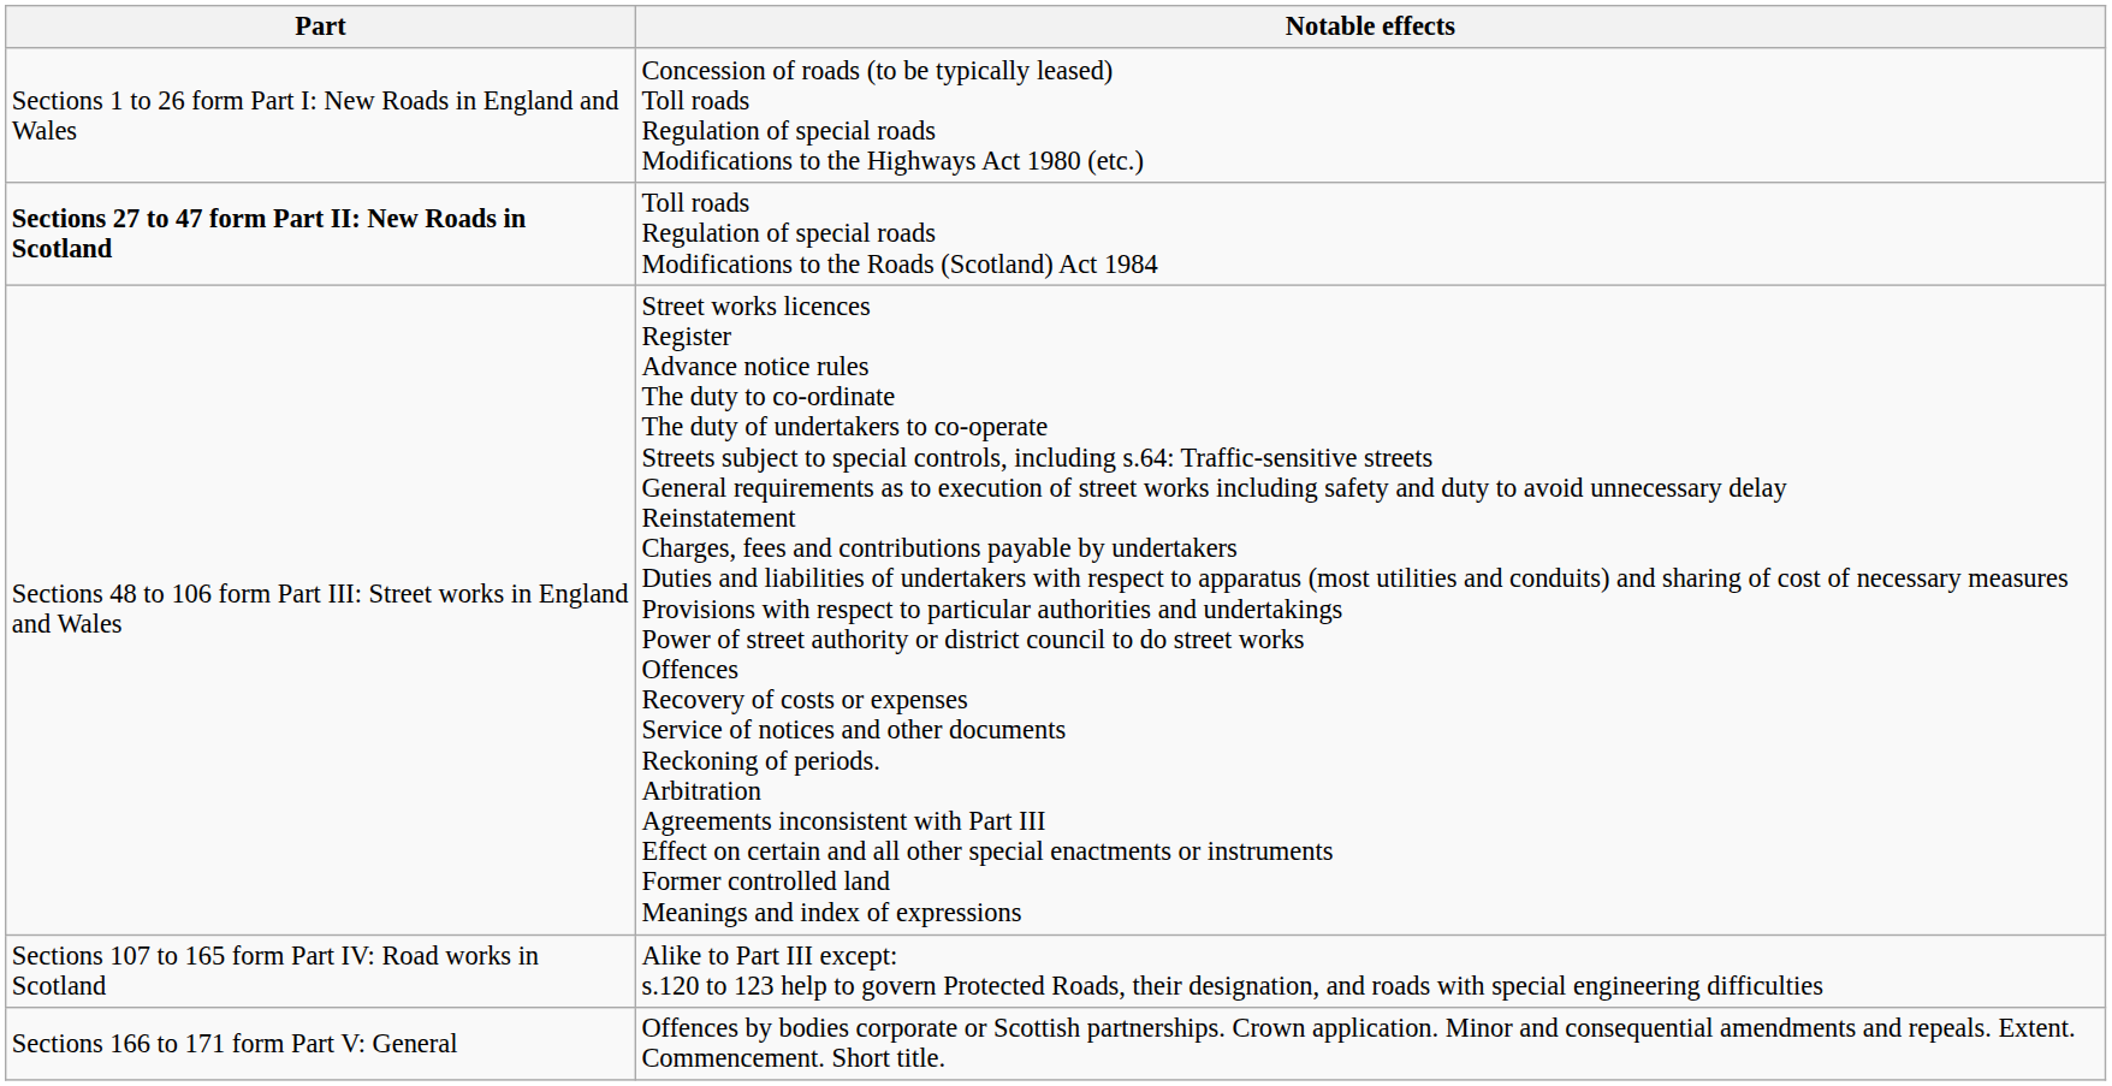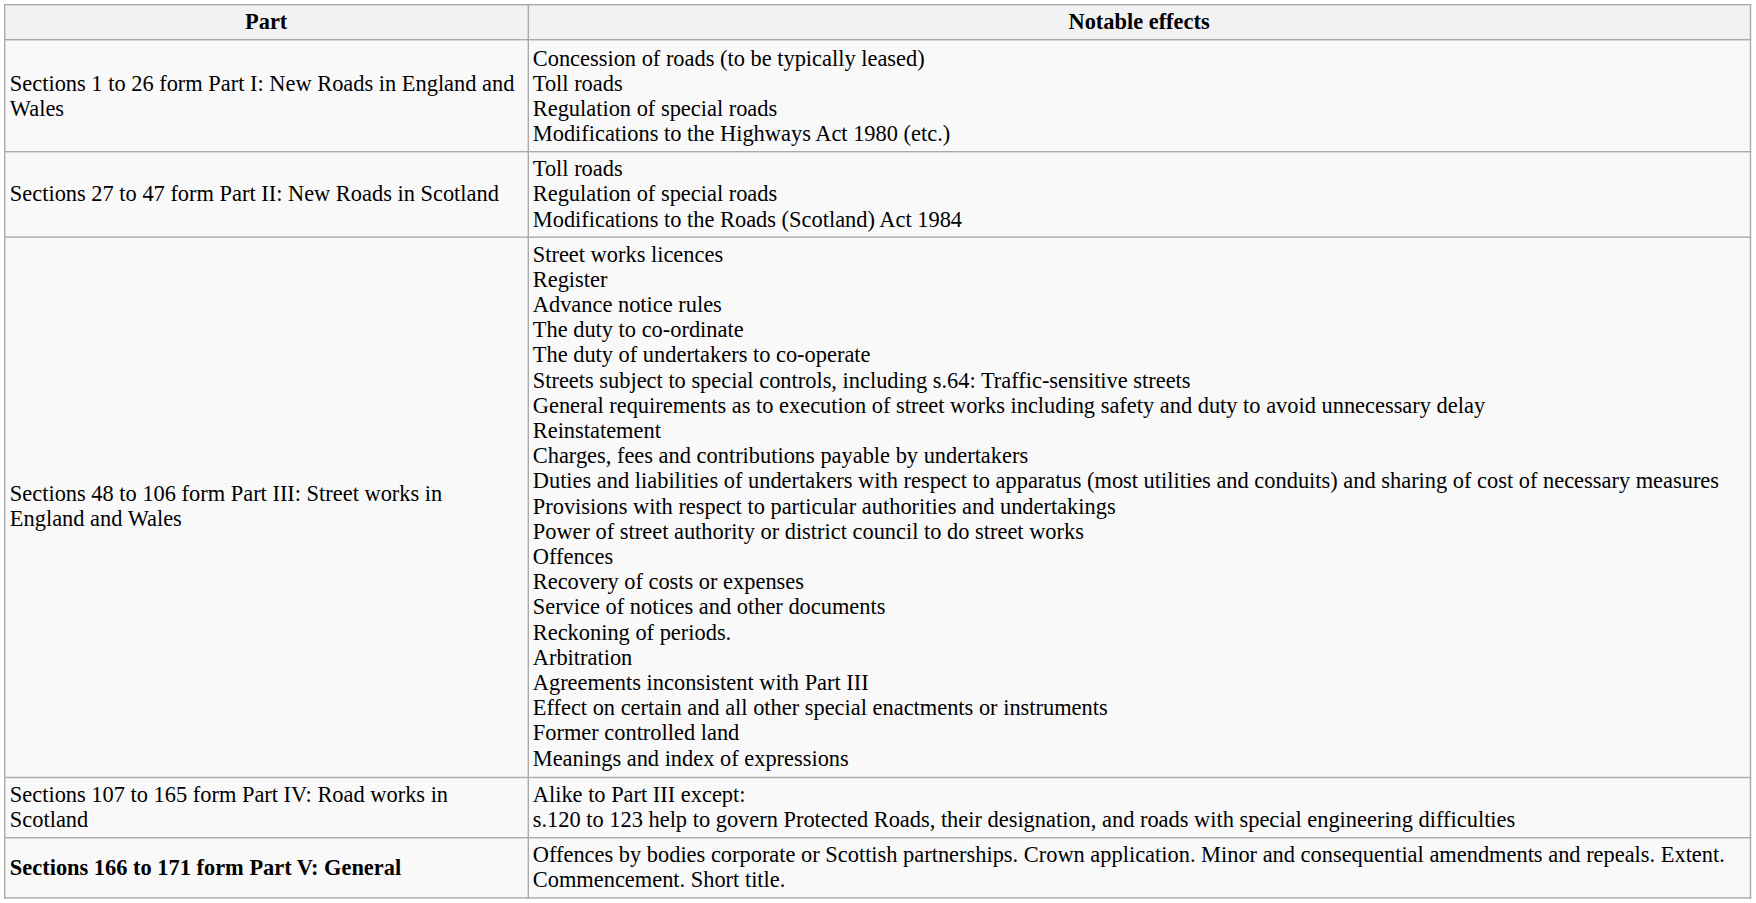Sections 27 to 47 form Part II: New Roads in Scotland | Part: bold -> normal
Sections 166 to 171 form Part V: General | Part: normal -> bold
